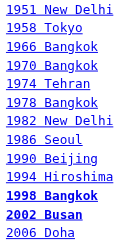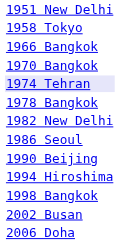1974 Tehran | column 1: no background -> lavender background
1998 Bangkok | column 1: bold -> normal
2002 Busan | column 1: bold -> normal
